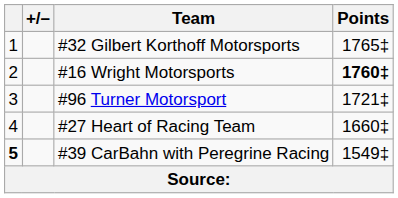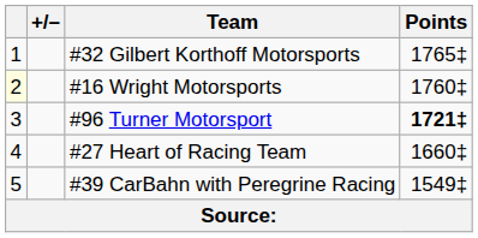#16 Wright Motorsports | column 1: no background -> lightyellow background
#16 Wright Motorsports | Points: bold -> normal
#96 Turner Motorsport | Points: normal -> bold
#39 CarBahn with Peregrine Racing | column 1: bold -> normal
